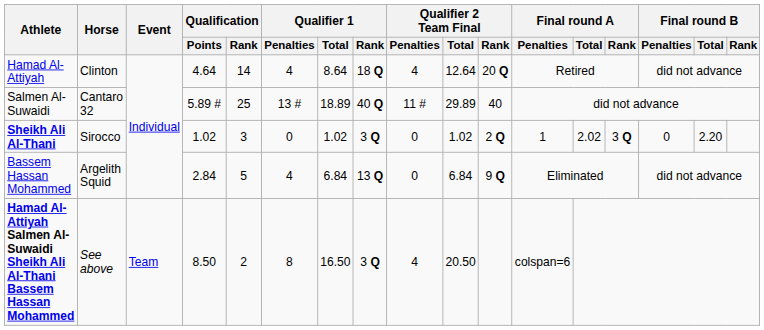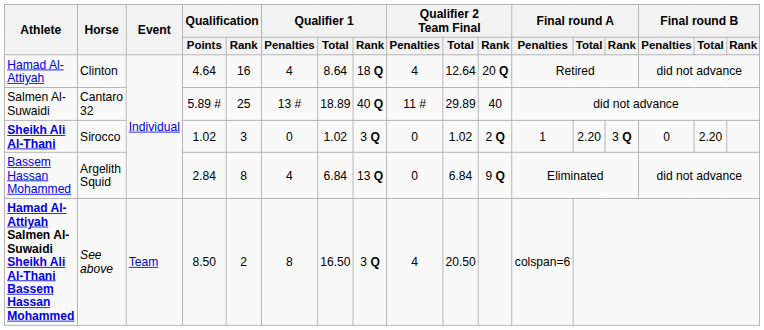Hamad Al-Attiyah | Qualification / Rank: 14 -> 16
Sheikh Ali Al-Thani | Final round A / Total: 2.02 -> 2.20
Bassem Hassan Mohammed | Qualification / Rank: 5 -> 8
